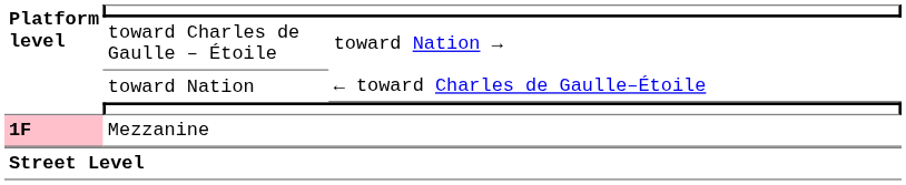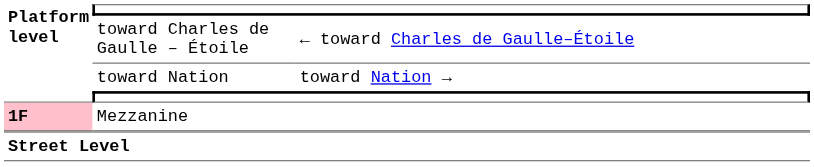toward Charles de Gaulle – Étoile | column 3: toward Nation → -> ← toward Charles de Gaulle–Étoile
toward Nation | column 3: ← toward Charles de Gaulle–Étoile -> toward Nation →
